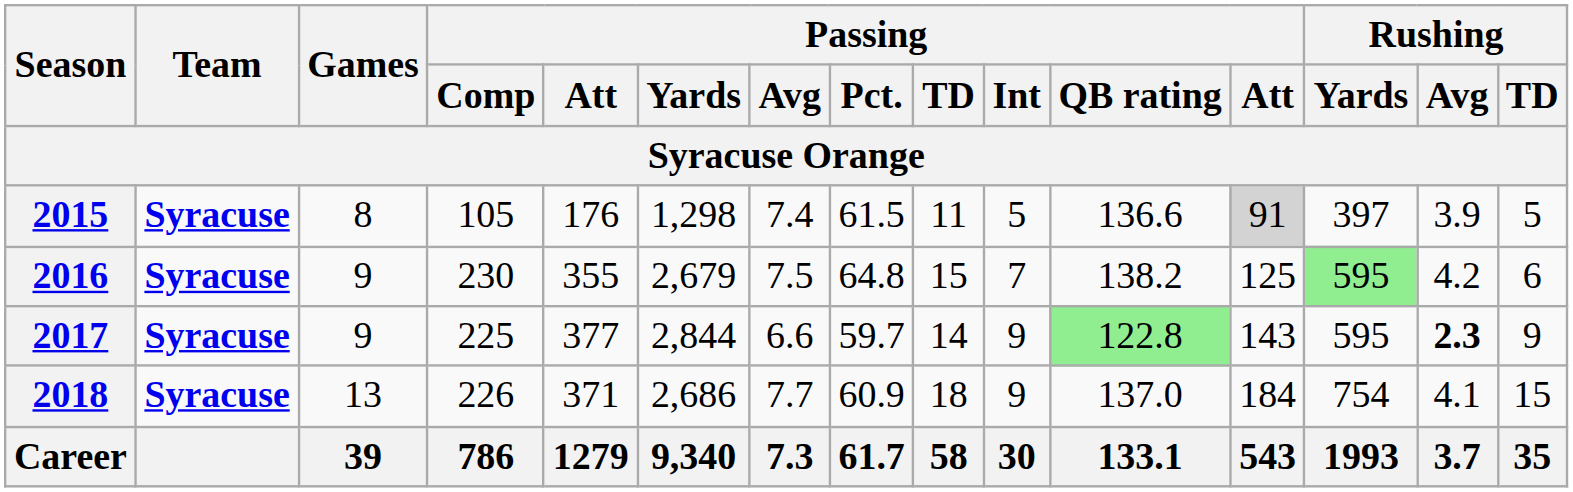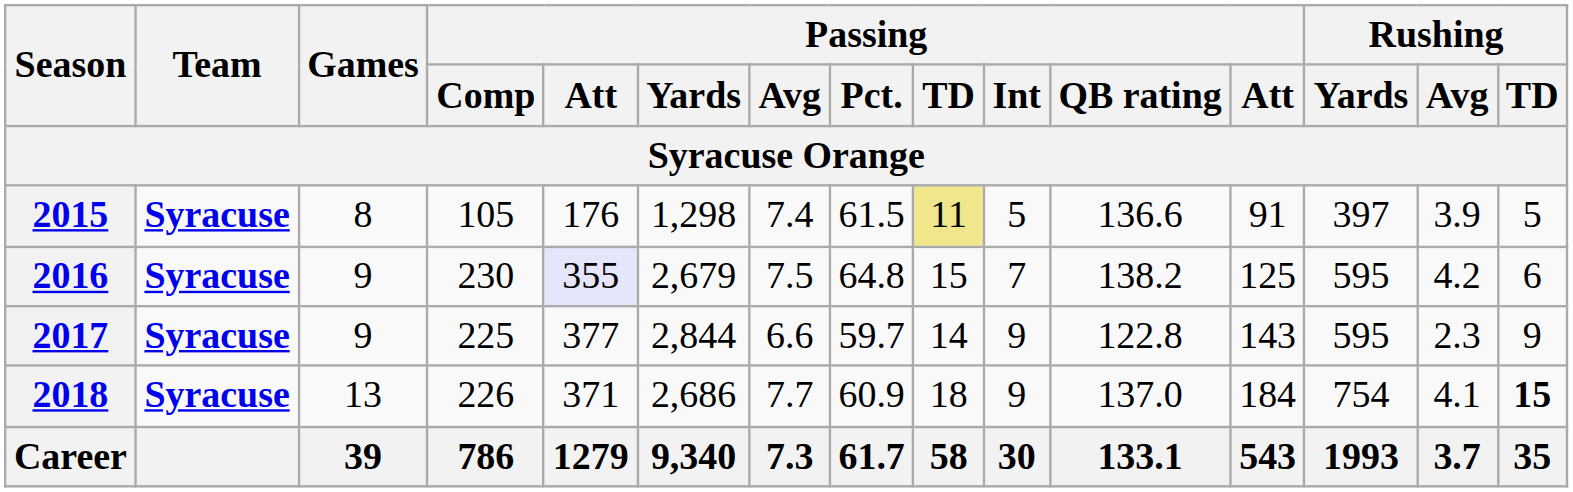2015 | Passing / TD / Syracuse Orange: no background -> khaki background
2015 | column 12: lightgrey background -> no background
2016 | column 5: no background -> lavender background
2016 | Rushing / Yards / Syracuse Orange: lightgreen background -> no background
2017 | Passing / QB rating / Syracuse Orange: lightgreen background -> no background
2017 | Rushing / Avg / Syracuse Orange: bold -> normal
2018 | Rushing / TD / Syracuse Orange: normal -> bold
